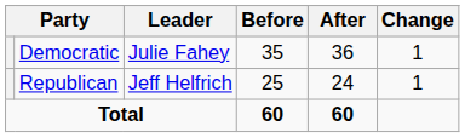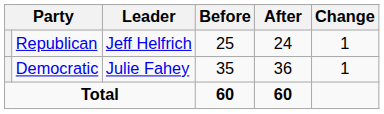rows swapped: Democratic <-> Republican
